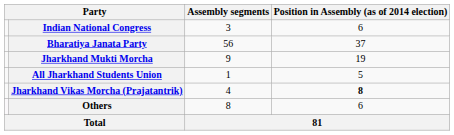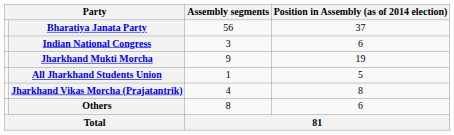rows swapped: Bharatiya Janata Party <-> Indian National Congress
Jharkhand Vikas Morcha (Prajatantrik) | Position in Assembly (as of 2014 election): bold -> normal
